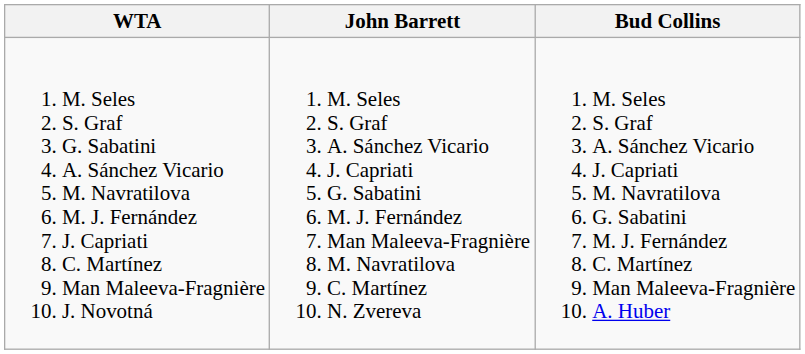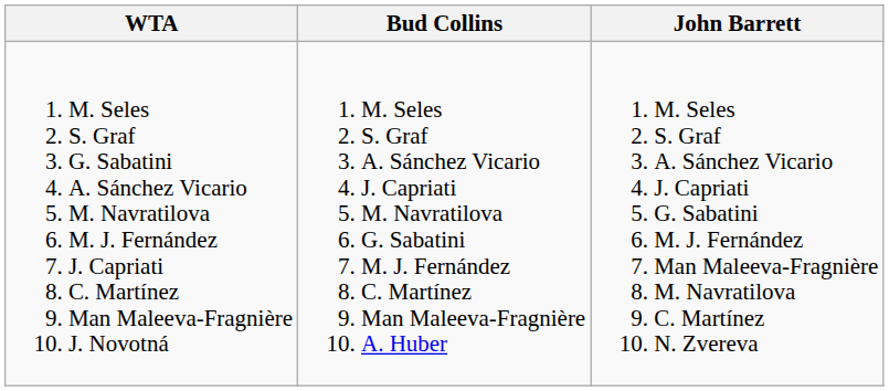columns swapped: Bud Collins <-> John Barrett
